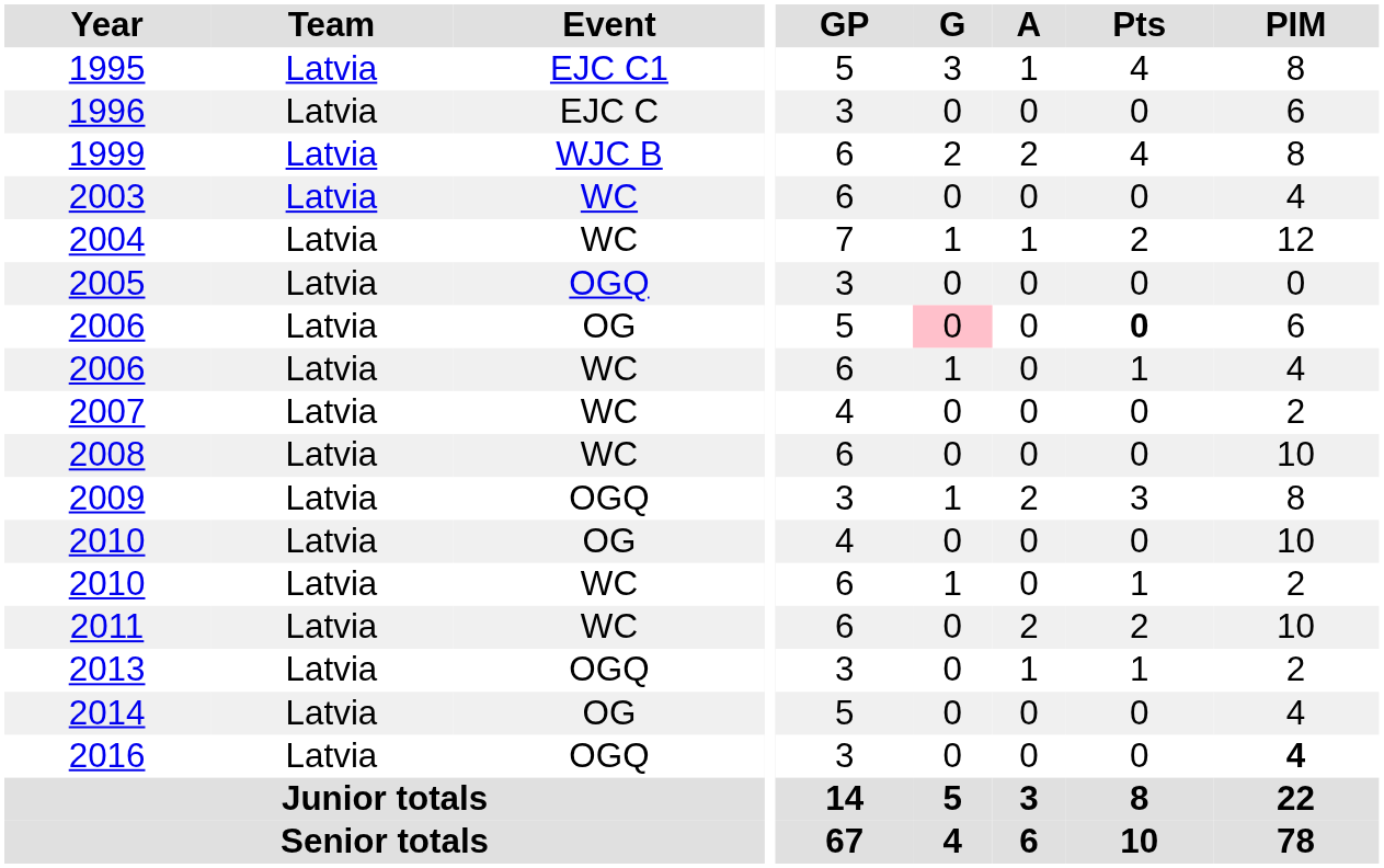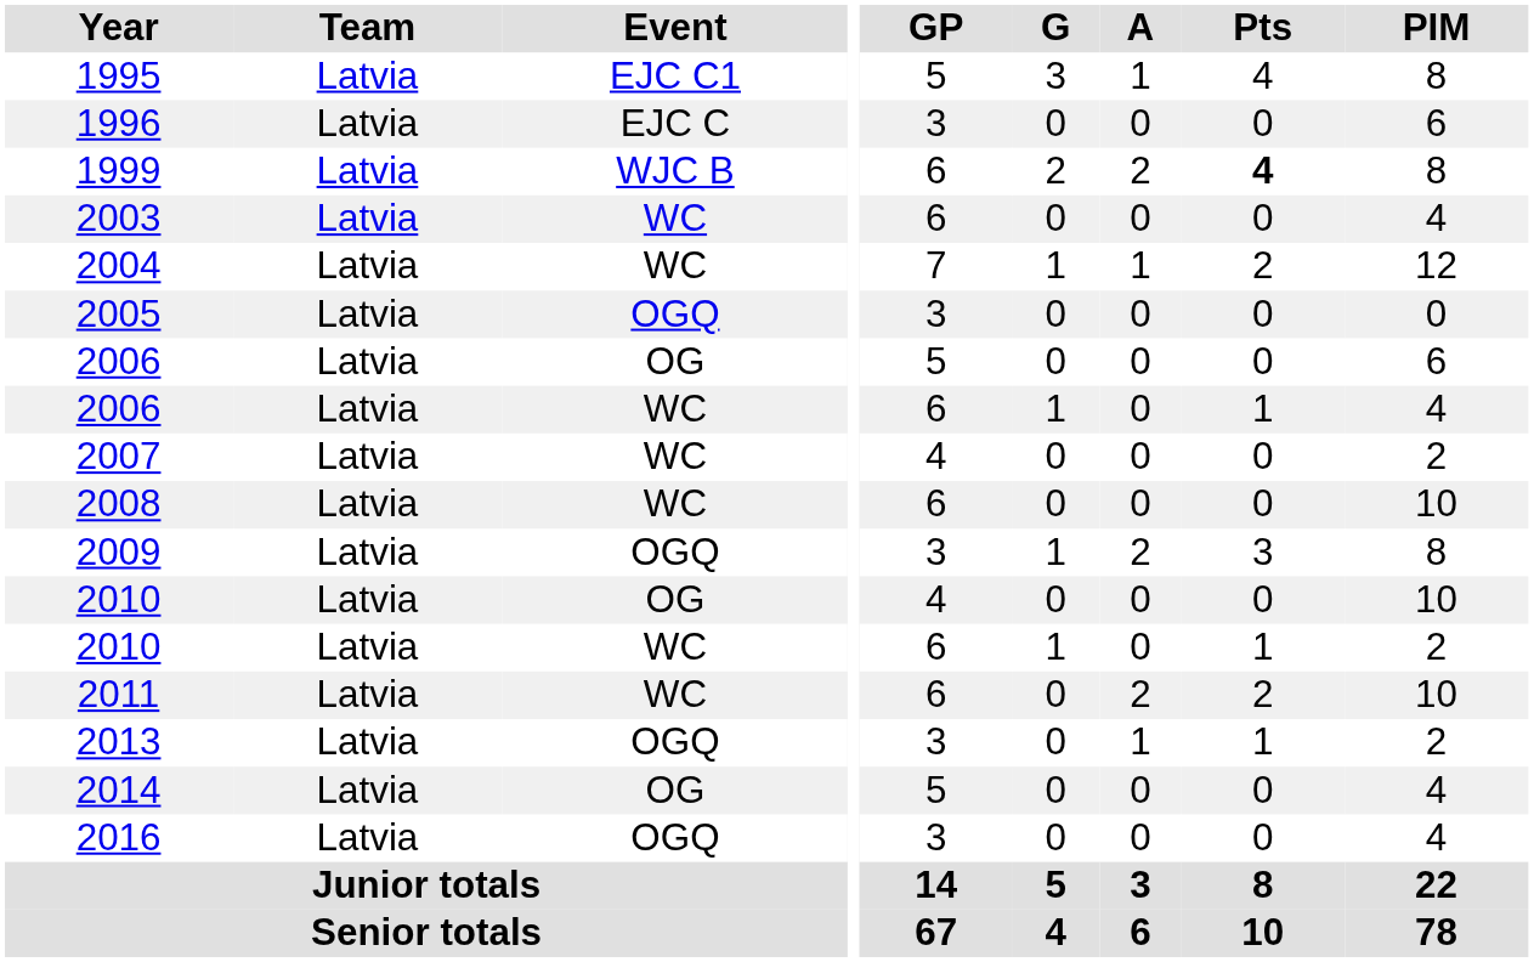1999 | Pts: normal -> bold
2006 / OG | G: pink background -> no background
2006 / OG | Pts: bold -> normal
2016 | PIM: bold -> normal
